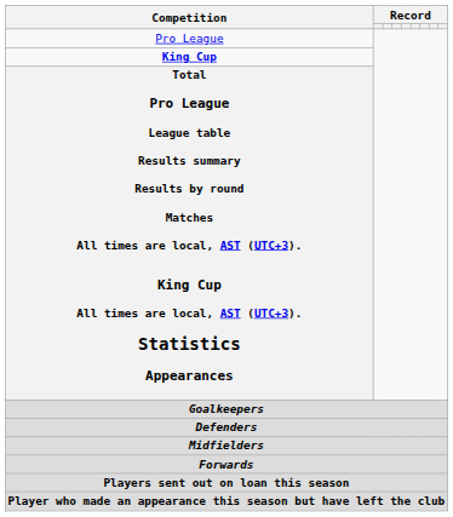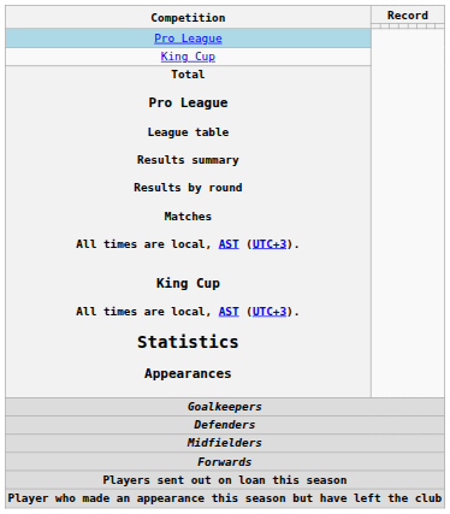Pro League | Competition: no background -> lightblue background
King Cup | Competition: bold -> normal
